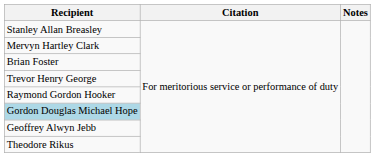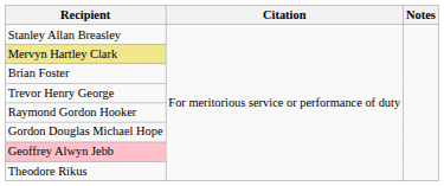Mervyn Hartley Clark | Recipient: no background -> khaki background
Gordon Douglas Michael Hope | Recipient: lightblue background -> no background
Geoffrey Alwyn Jebb | Recipient: no background -> pink background
